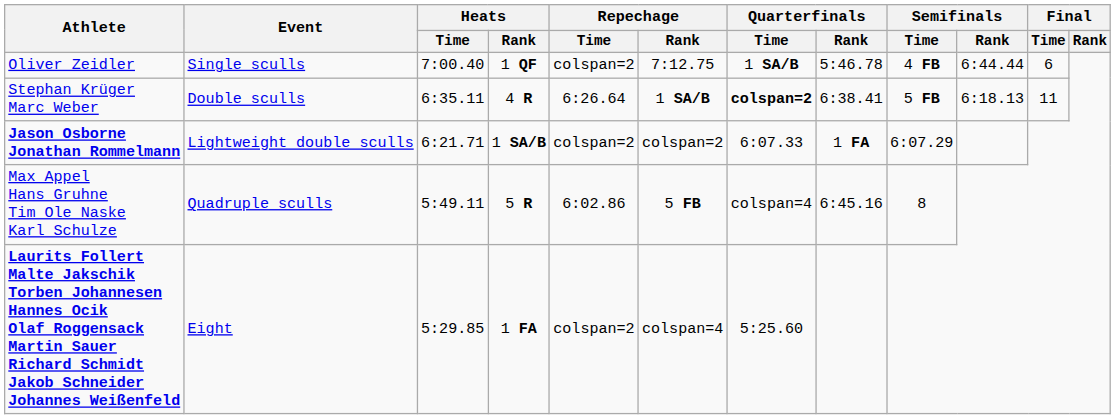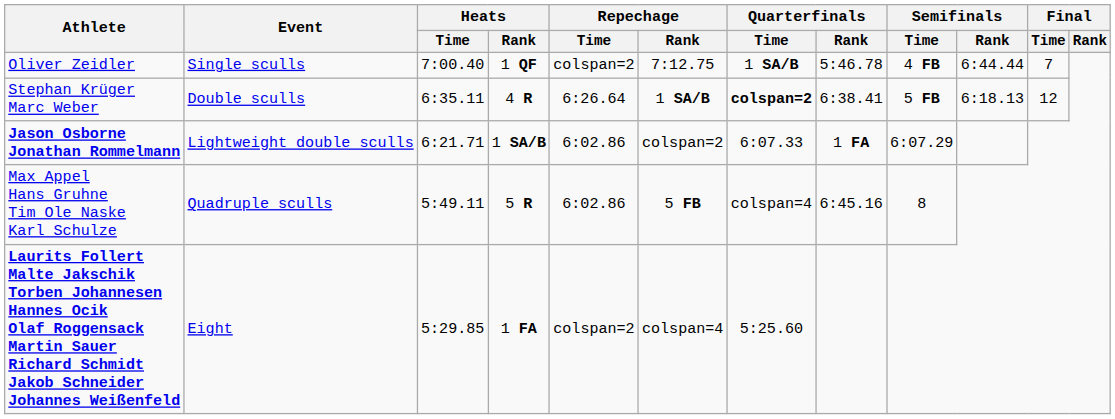Oliver Zeidler | Final / Time: 6 -> 7
Stephan Krüger Marc Weber | Final / Time: 11 -> 12
Jason Osborne Jonathan Rommelmann | Repechage / Time: colspan=2 -> 6:02.86
